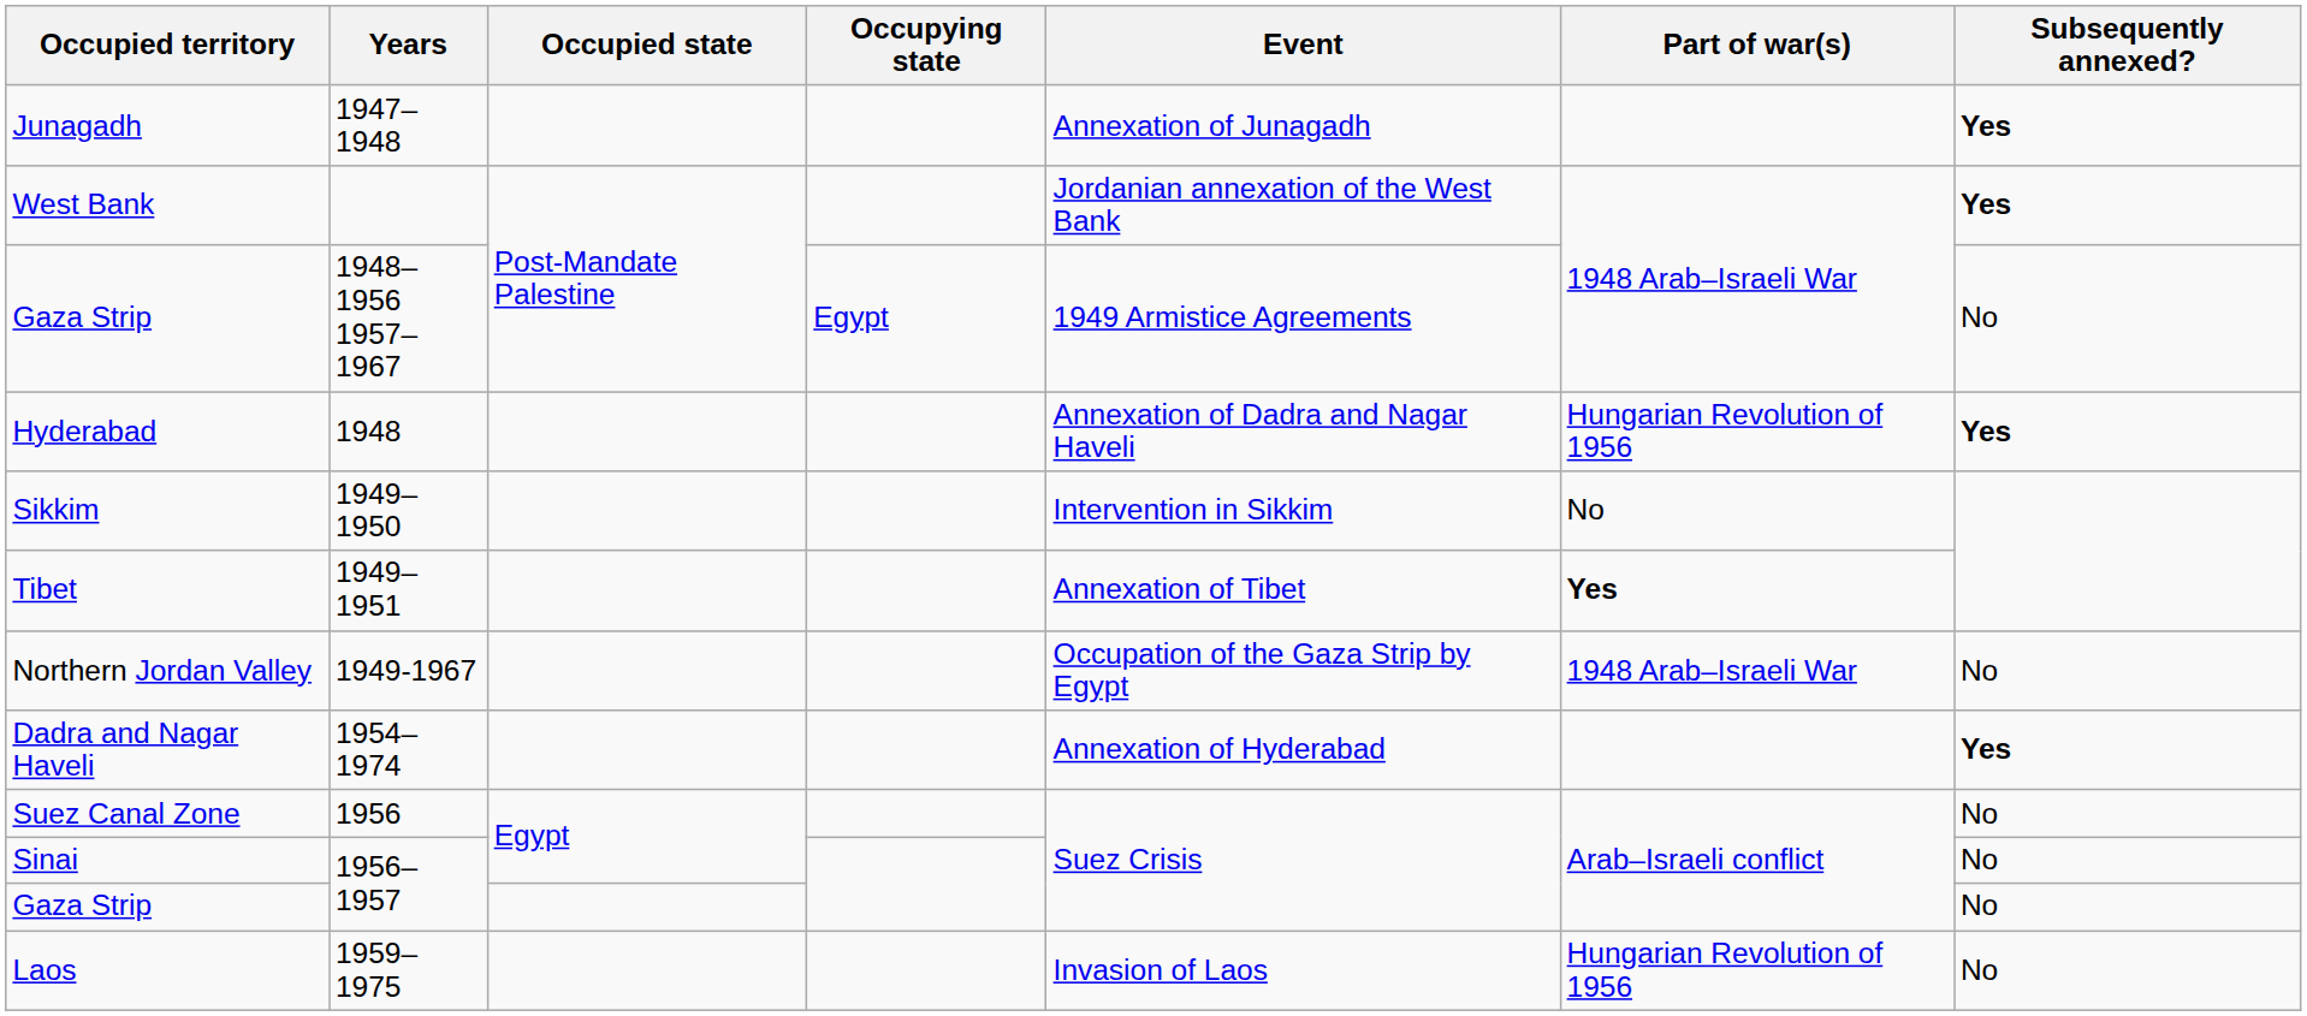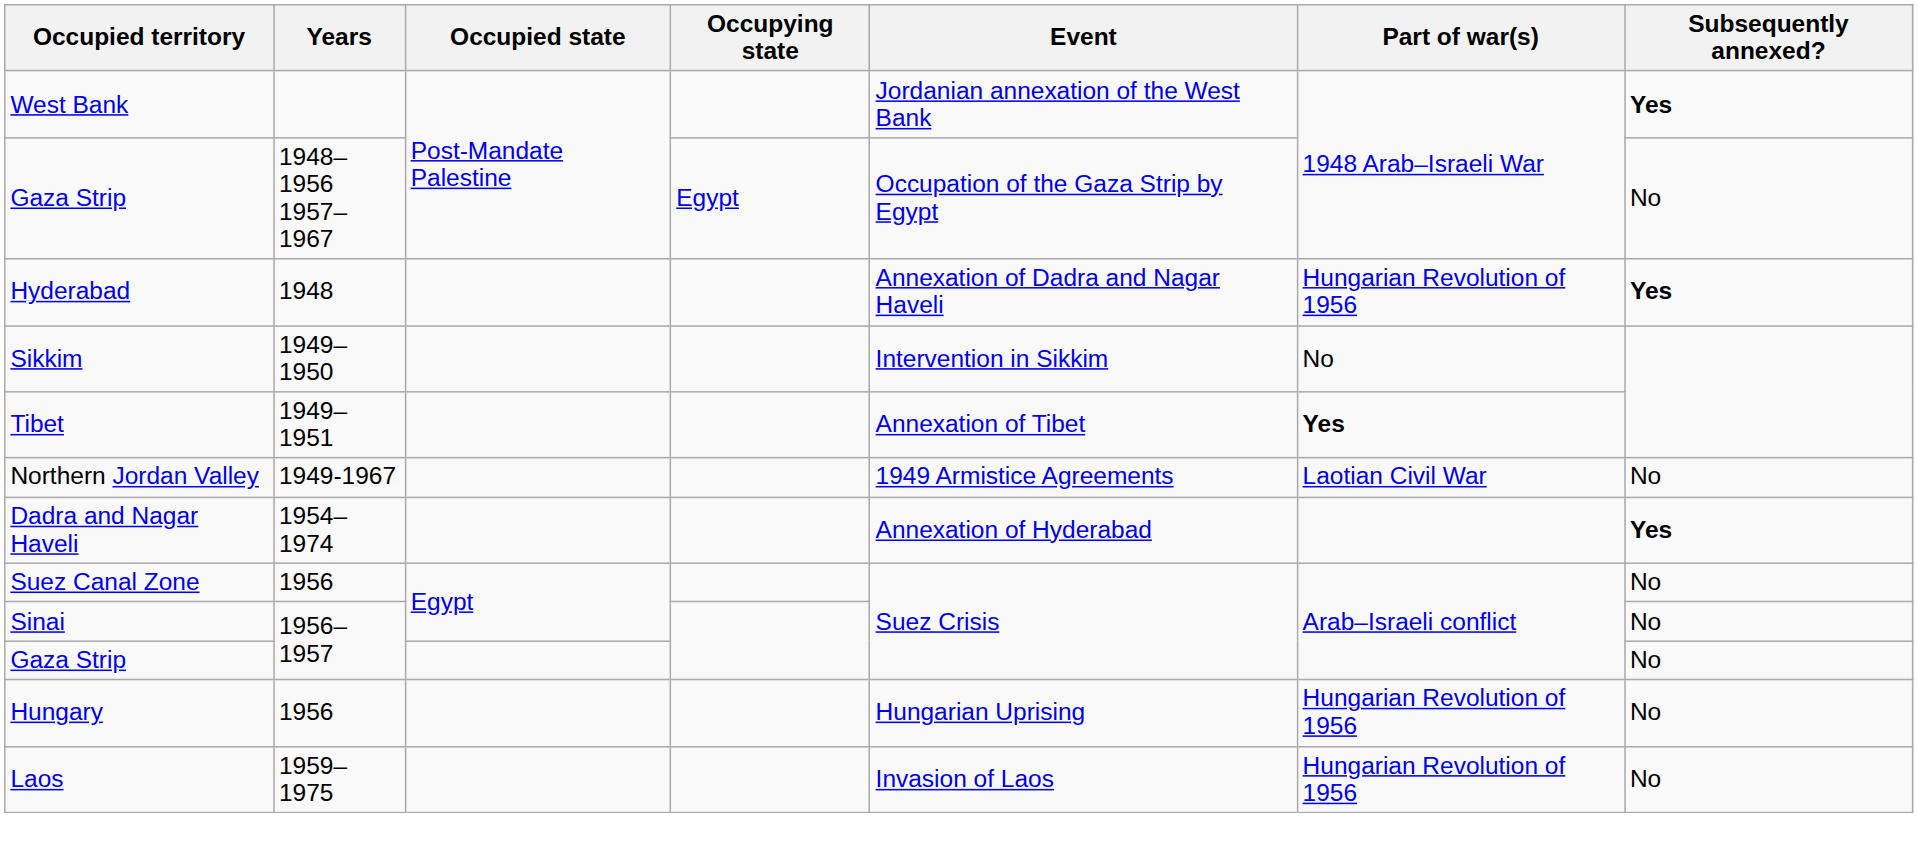- row: Junagadh | 1947–1948 | Annexation of Junagadh | Yes
Gaza Strip / 1948–1956 1957–1967 | Event: 1949 Armistice Agreements -> Occupation of the Gaza Strip by Egypt
Northern Jordan Valley | Event: Occupation of the Gaza Strip by Egypt -> 1949 Armistice Agreements
Northern Jordan Valley | Part of war(s): 1948 Arab–Israeli War -> Laotian Civil War
+ row: Hungary | 1956 | Hungarian Uprising | Hungarian Revolution of 1956 | No
